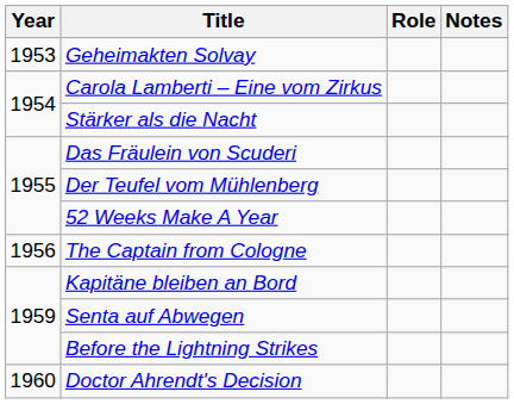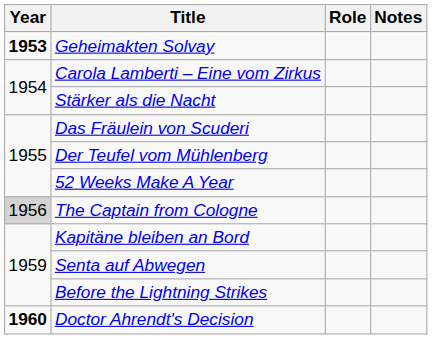Geheimakten Solvay | Year: normal -> bold
The Captain from Cologne | Year: no background -> lightgrey background
Doctor Ahrendt's Decision | Year: normal -> bold
